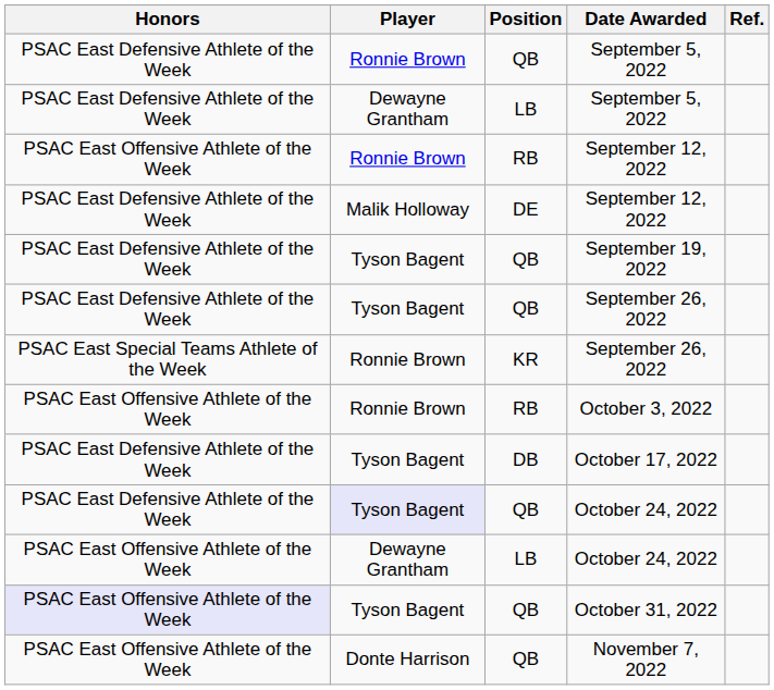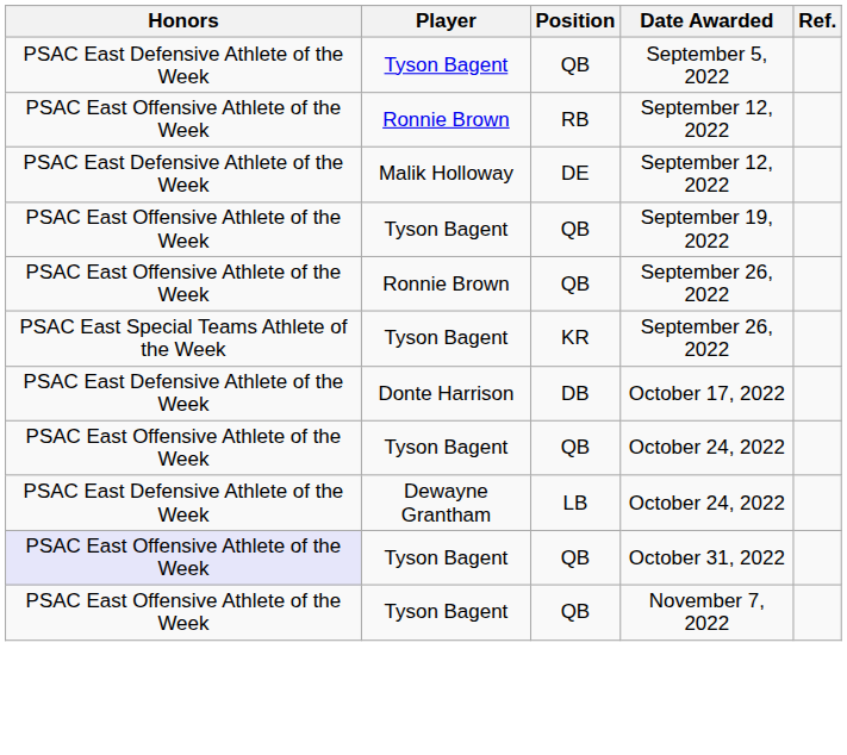QB / September 5, 2022 | Player: Ronnie Brown -> Tyson Bagent
- row: PSAC East Defensive Athlete of the Week | Dewayne Grantham | LB | September 5, 2022
September 19, 2022 | Honors: PSAC East Defensive Athlete of the Week -> PSAC East Offensive Athlete of the Week
QB / September 26, 2022 | Honors: PSAC East Defensive Athlete of the Week -> PSAC East Offensive Athlete of the Week
QB / September 26, 2022 | Player: Tyson Bagent -> Ronnie Brown
KR / September 26, 2022 | Player: Ronnie Brown -> Tyson Bagent
- row: PSAC East Offensive Athlete of the Week | Ronnie Brown | RB | October 3, 2022
October 17, 2022 | Player: Tyson Bagent -> Donte Harrison
QB / October 24, 2022 | Honors: PSAC East Defensive Athlete of the Week -> PSAC East Offensive Athlete of the Week
QB / October 24, 2022 | Player: lavender background -> no background
LB / October 24, 2022 | Honors: PSAC East Offensive Athlete of the Week -> PSAC East Defensive Athlete of the Week
November 7, 2022 | Player: Donte Harrison -> Tyson Bagent
